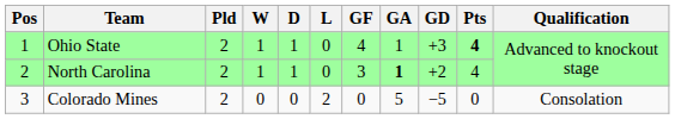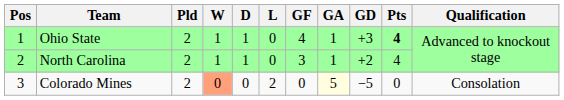North Carolina | GA: bold -> normal
Colorado Mines | W: no background -> lightsalmon background
Colorado Mines | GA: no background -> lightyellow background
